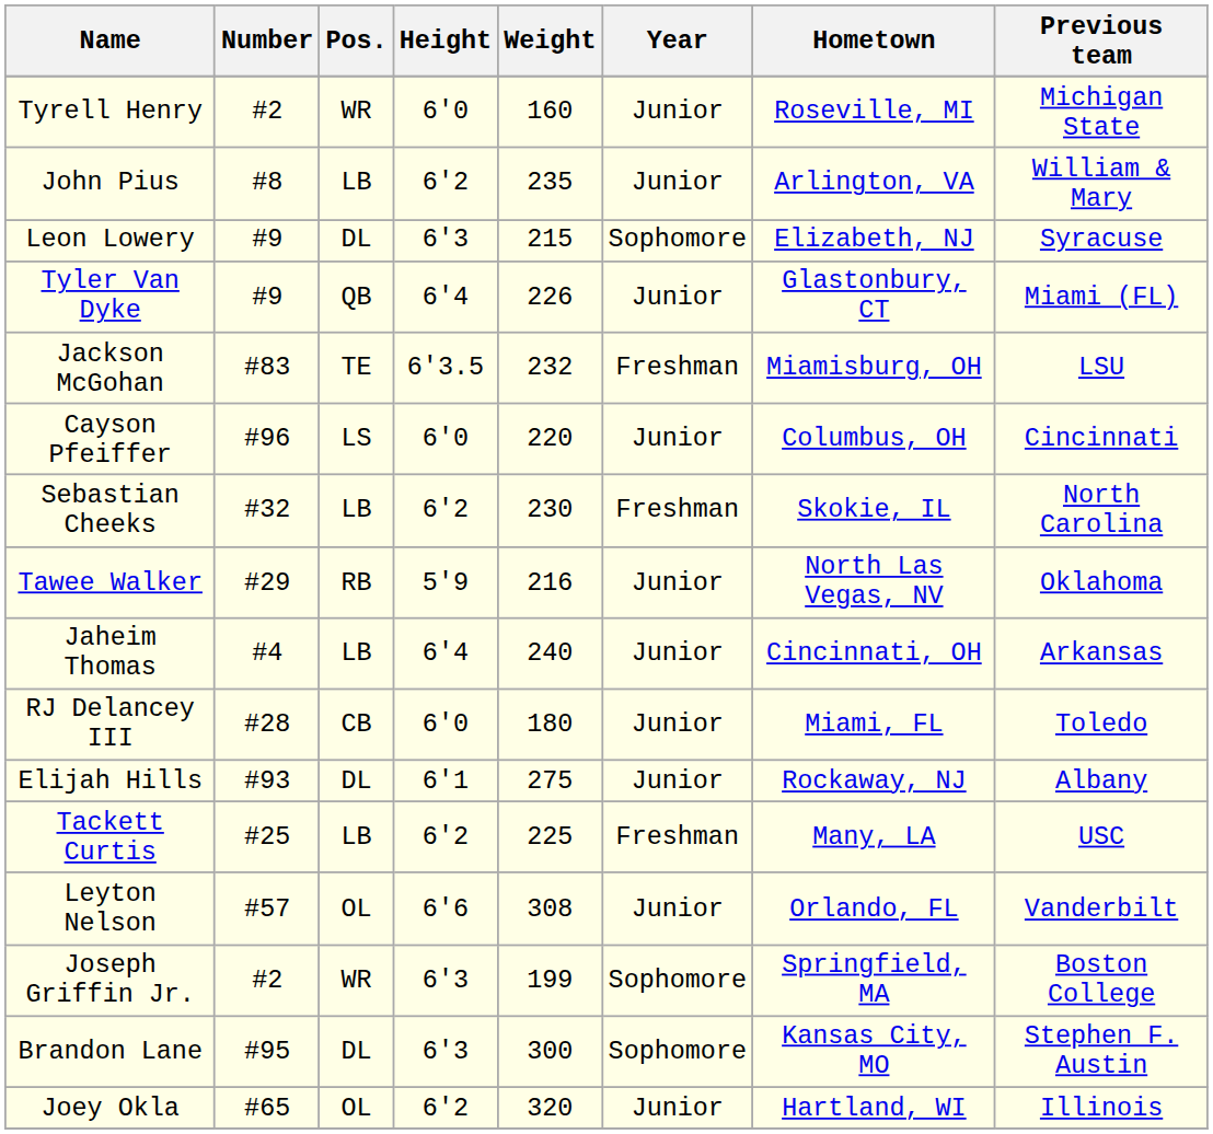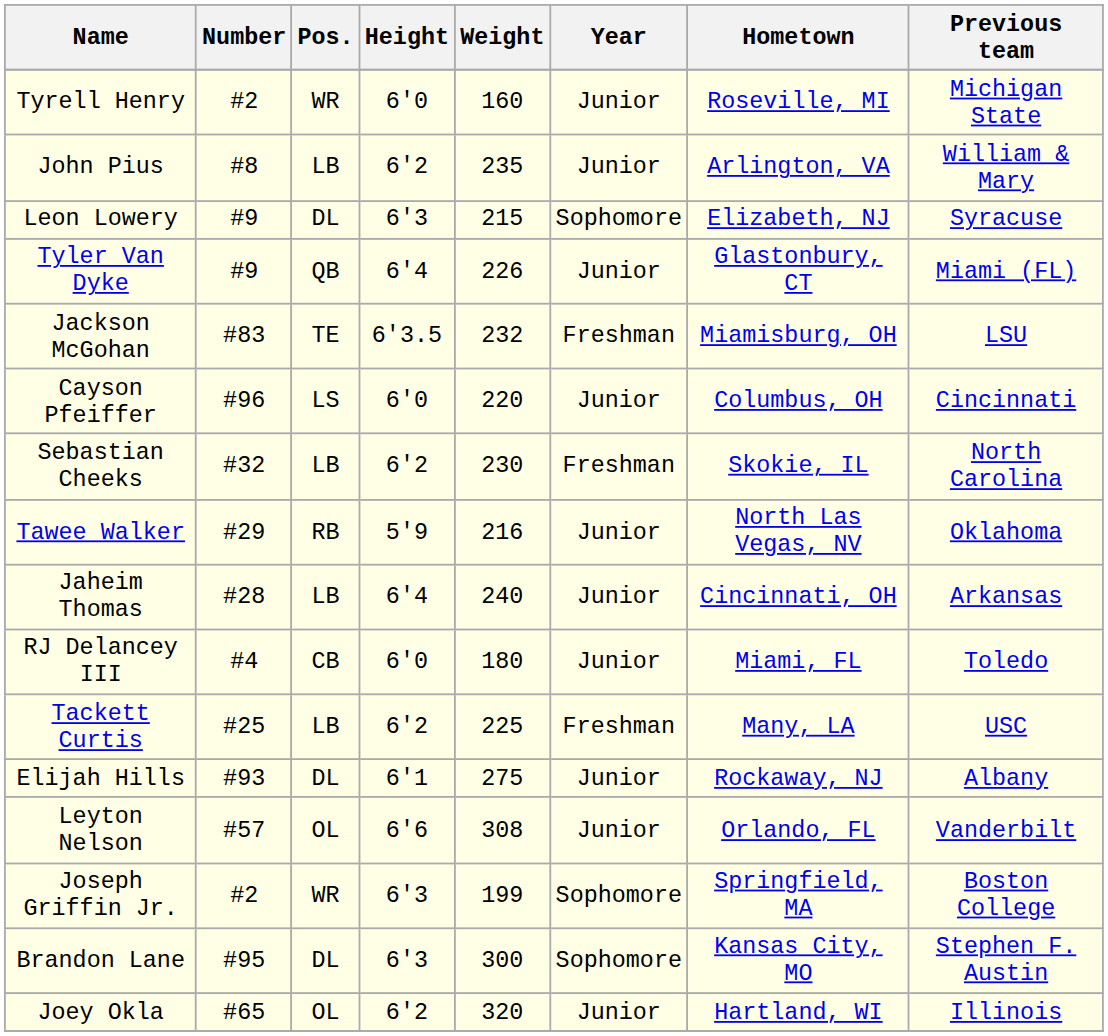Jaheim Thomas | Number: #4 -> #28
RJ Delancey III | Number: #28 -> #4
rows swapped: Elijah Hills <-> Tackett Curtis
